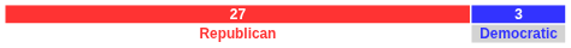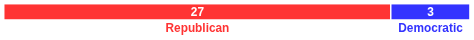Republican | column 2: lightgrey background -> no background
